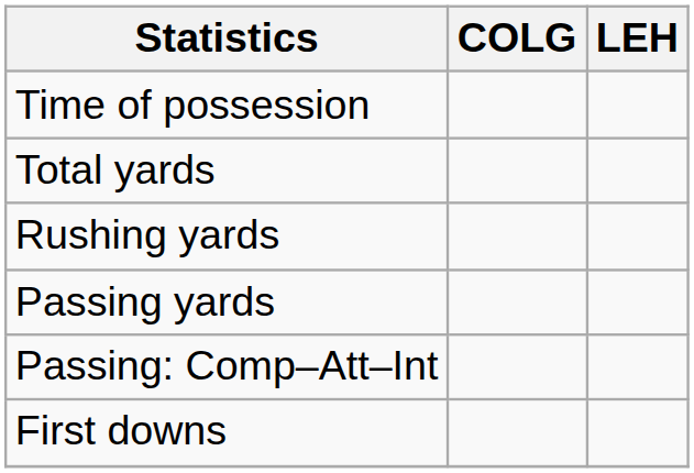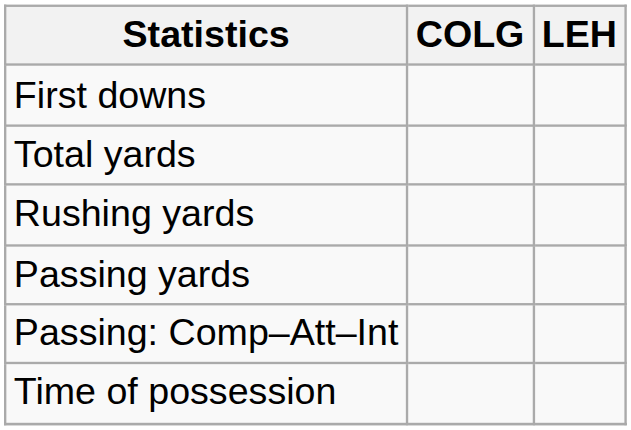rows swapped: First downs <-> Time of possession
